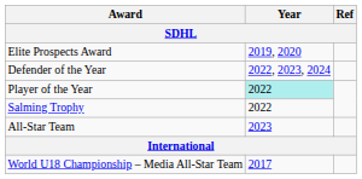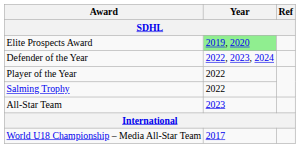Elite Prospects Award | Year: no background -> lightgreen background
Player of the Year | Year: paleturquoise background -> no background
